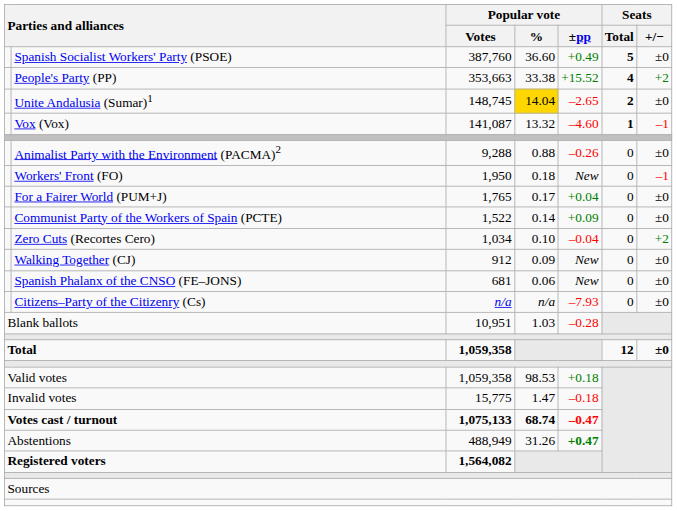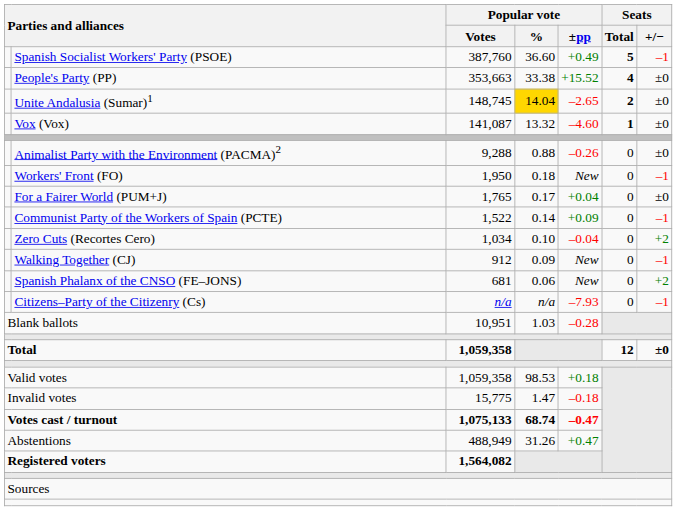Spanish Socialist Workers' Party (PSOE) | Seats / +/−: ±0 -> –1
People's Party (PP) | Seats / +/−: +2 -> ±0
Vox (Vox) | Seats / +/−: –1 -> ±0
Communist Party of the Workers of Spain (PCTE) | Seats / +/−: ±0 -> –1
Walking Together (CJ) | Seats / +/−: ±0 -> –1
Spanish Phalanx of the CNSO (FE–JONS) | Seats / +/−: ±0 -> +2
Citizens–Party of the Citizenry (Cs) | Seats / +/−: ±0 -> –1
Abstentions | Popular vote / ±pp: bold -> normal
